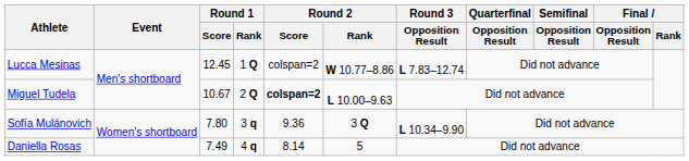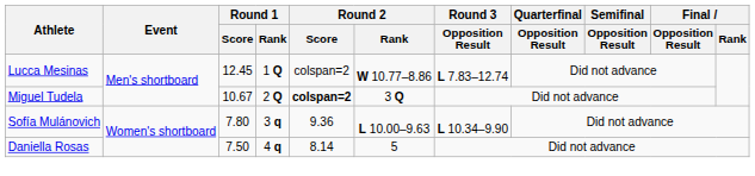Miguel Tudela | Round 2 / Rank: L 10.00–9.63 -> 3 Q
Sofía Mulánovich | Round 2 / Rank: 3 Q -> L 10.00–9.63
Daniella Rosas | Round 1 / Score: 7.49 -> 7.50
